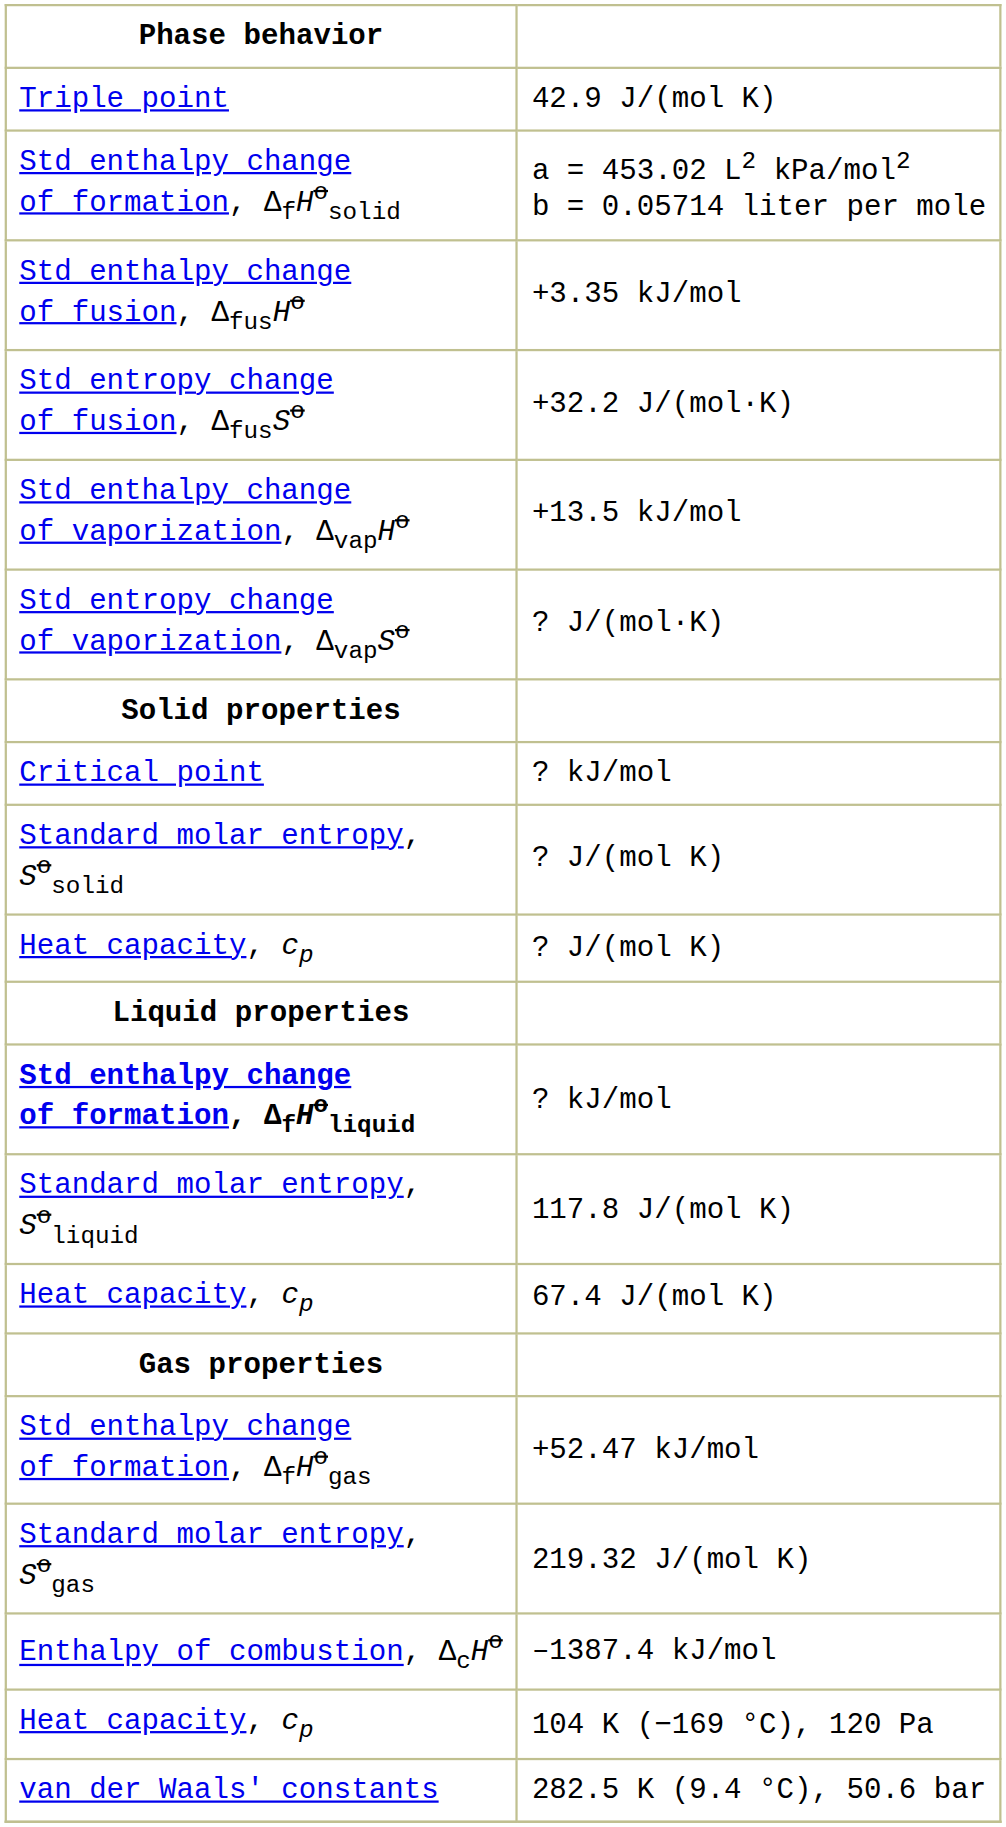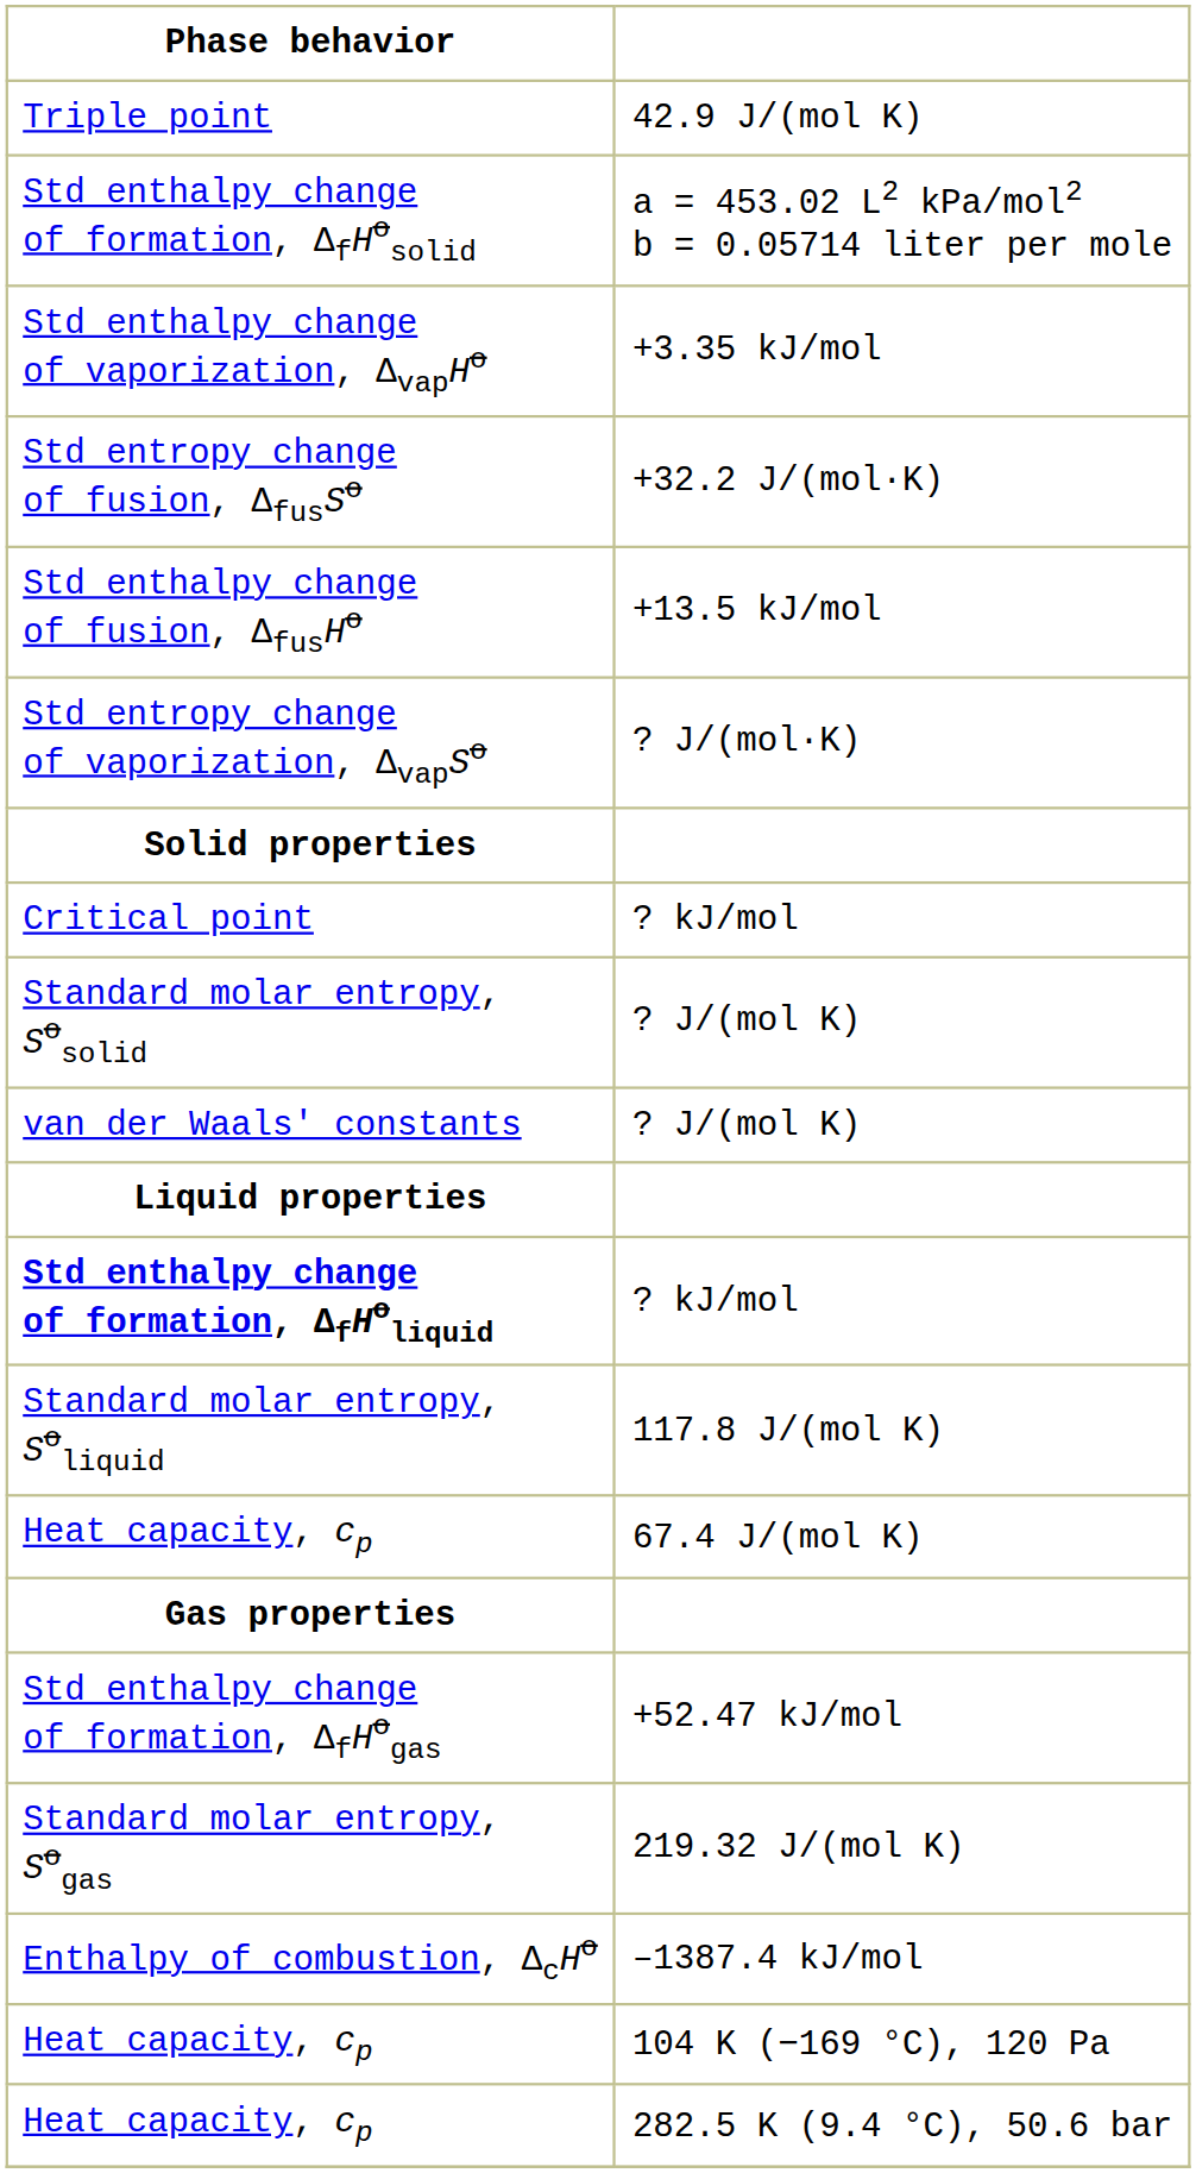row 4 | Phase behavior: Std enthalpy change of fusion, ΔfusHo -> Std enthalpy change of vaporization, ΔvapHo
row 6 | Phase behavior: Std enthalpy change of vaporization, ΔvapHo -> Std enthalpy change of fusion, ΔfusHo
row 11 | Phase behavior: Heat capacity, cp -> van der Waals' constants
row 21 | Phase behavior: van der Waals' constants -> Heat capacity, cp
